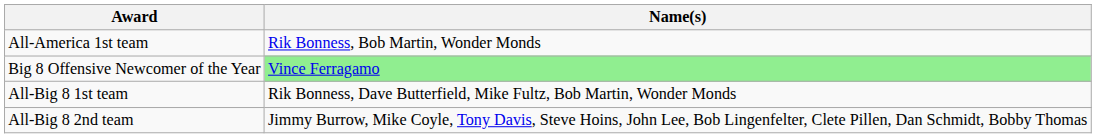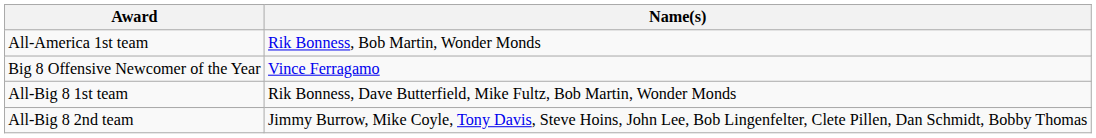Big 8 Offensive Newcomer of the Year | Name(s): lightgreen background -> no background
